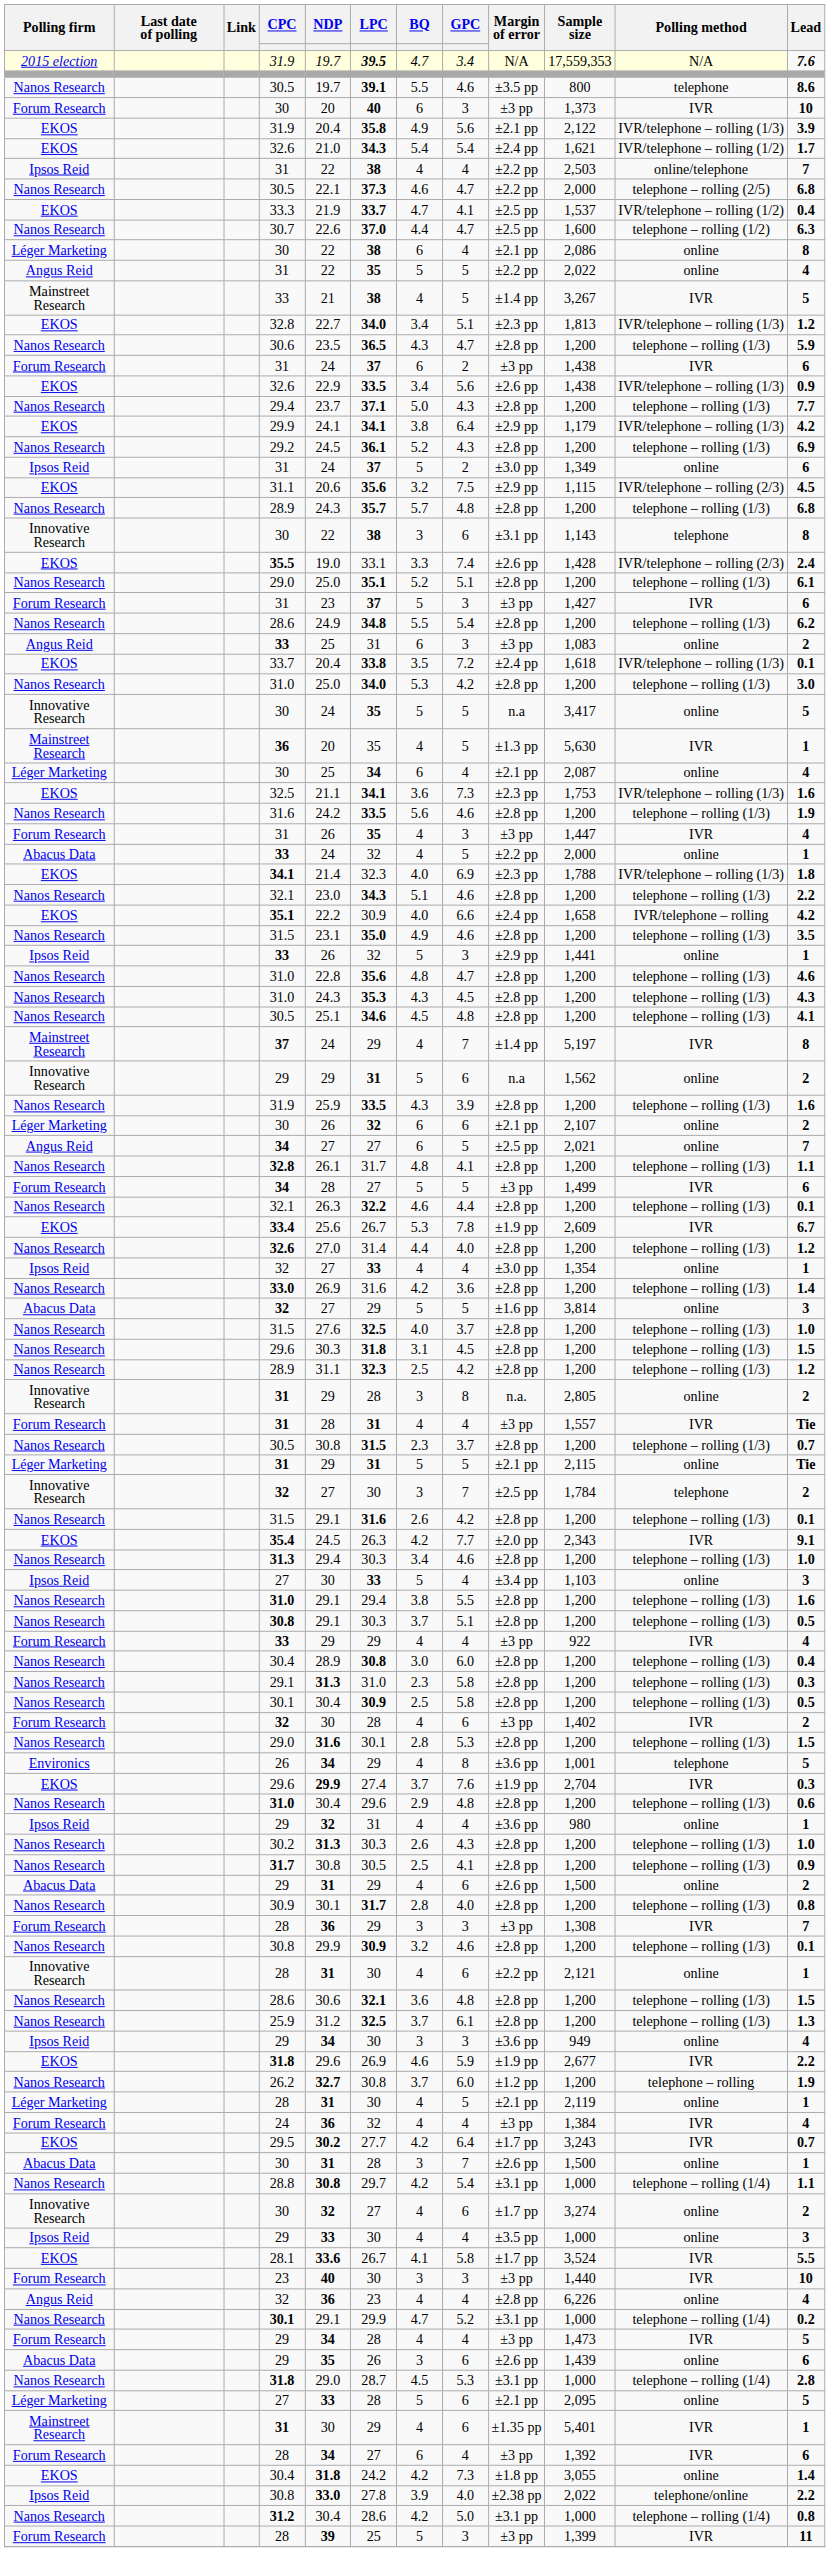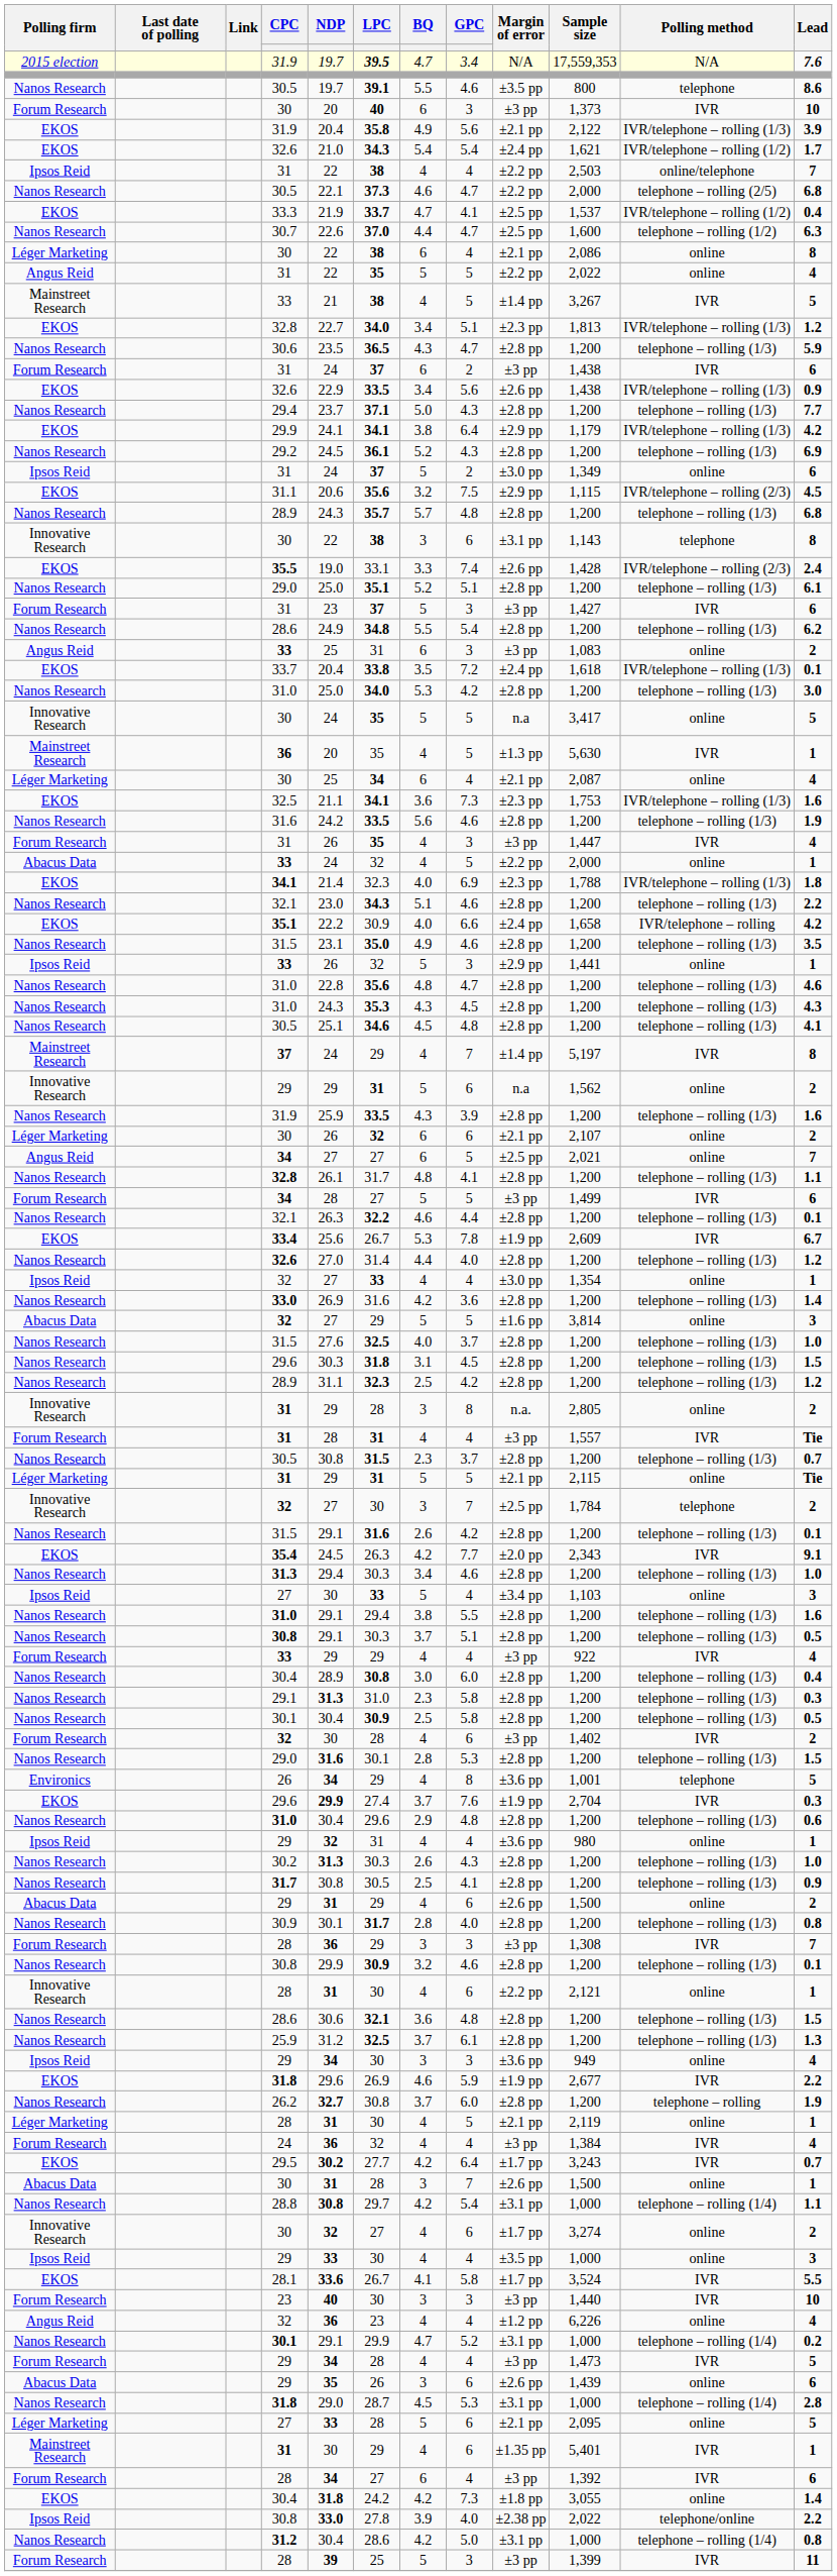26.2 | Margin of error: ±1.2 pp -> ±2.8 pp
Angus Reid / 32 | Margin of error: ±2.8 pp -> ±1.2 pp
